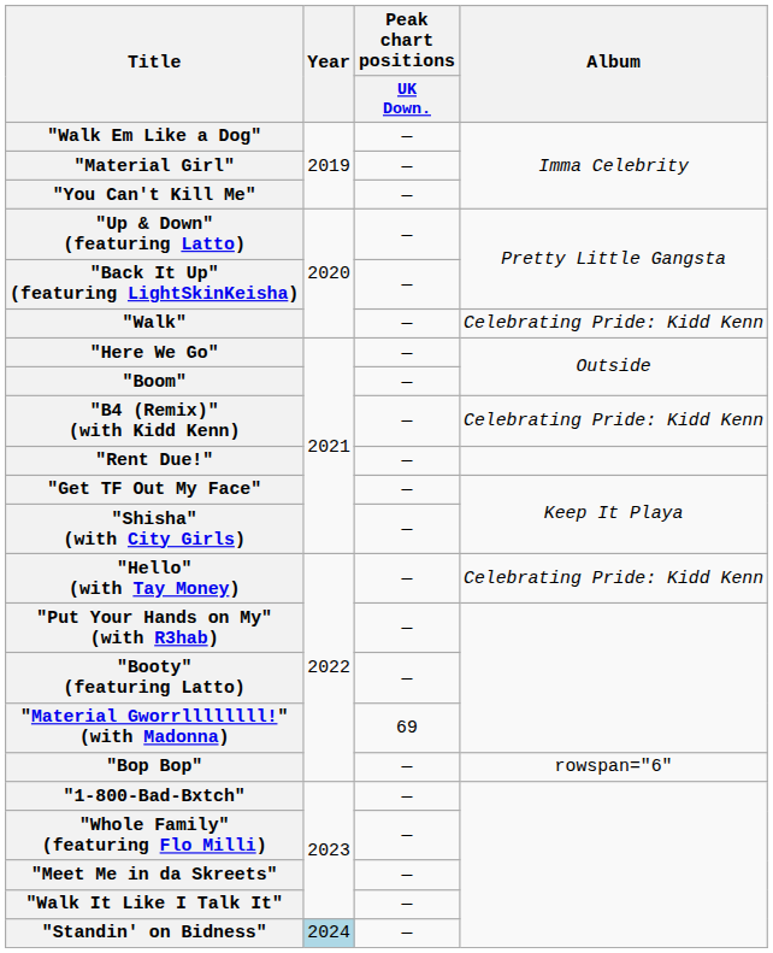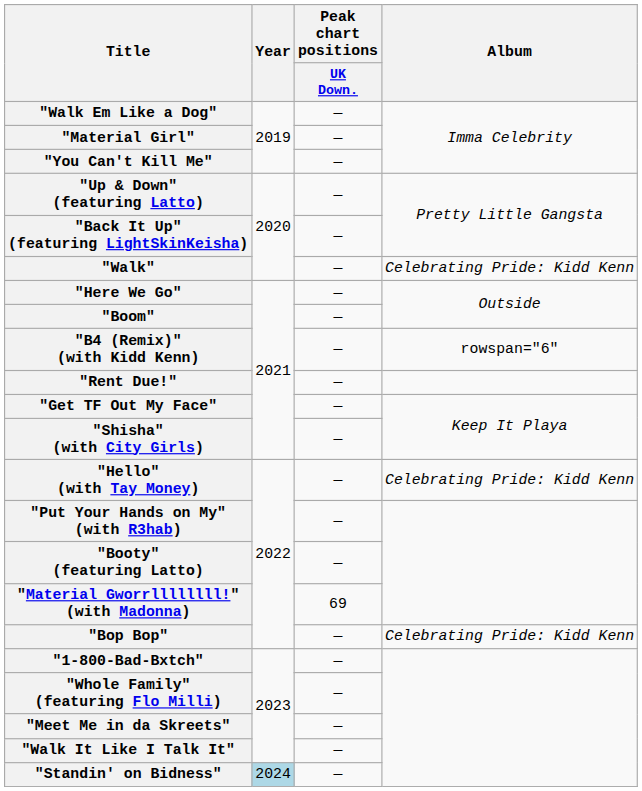"B4 (Remix)" (with Kidd Kenn) | Album: Celebrating Pride: Kidd Kenn -> rowspan="6"
"Bop Bop" | Album: rowspan="6" -> Celebrating Pride: Kidd Kenn
